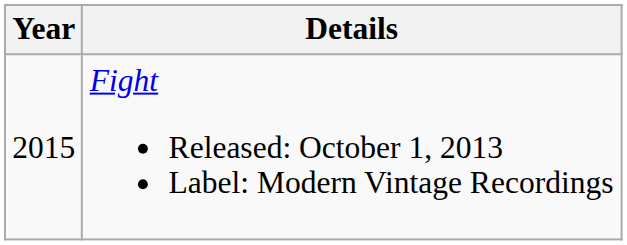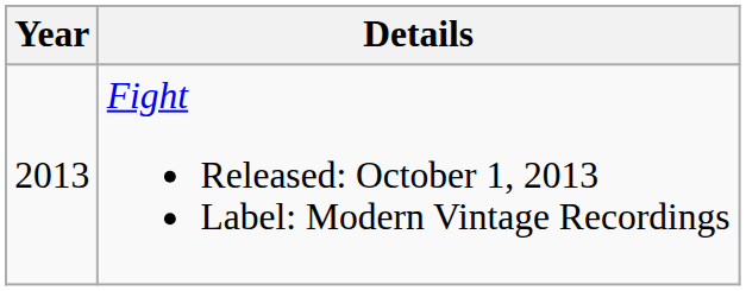row 2 | Year: 2015 -> 2013
